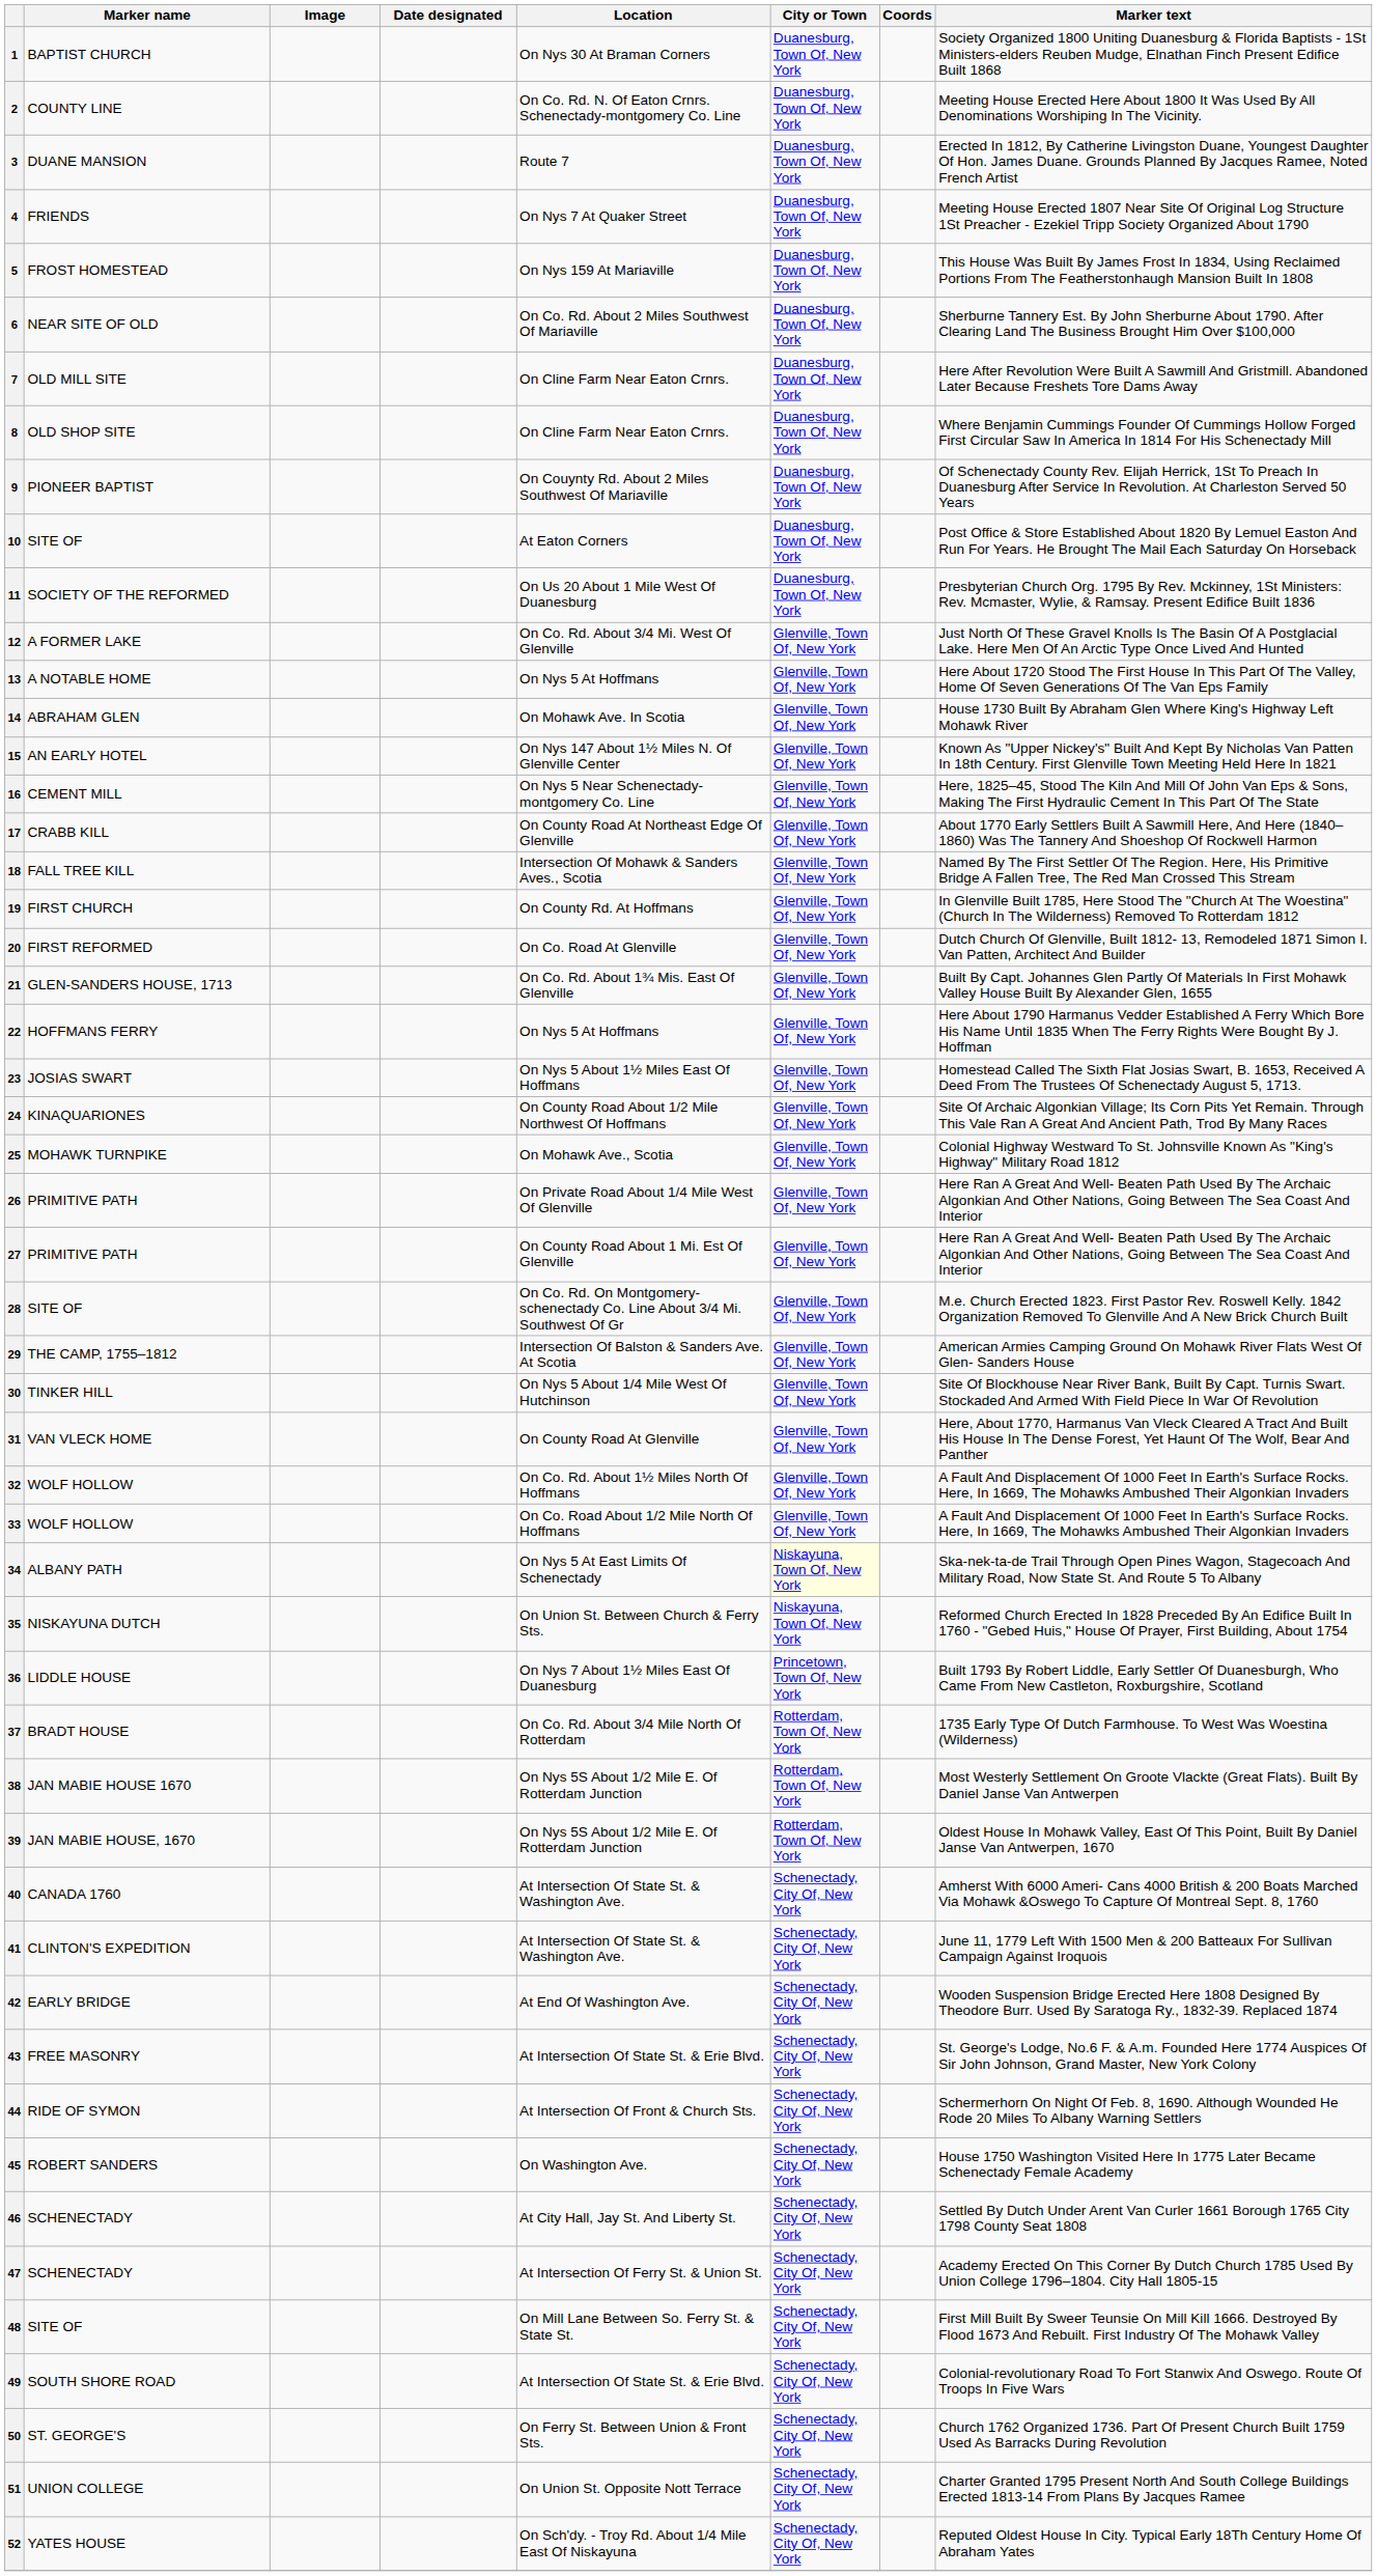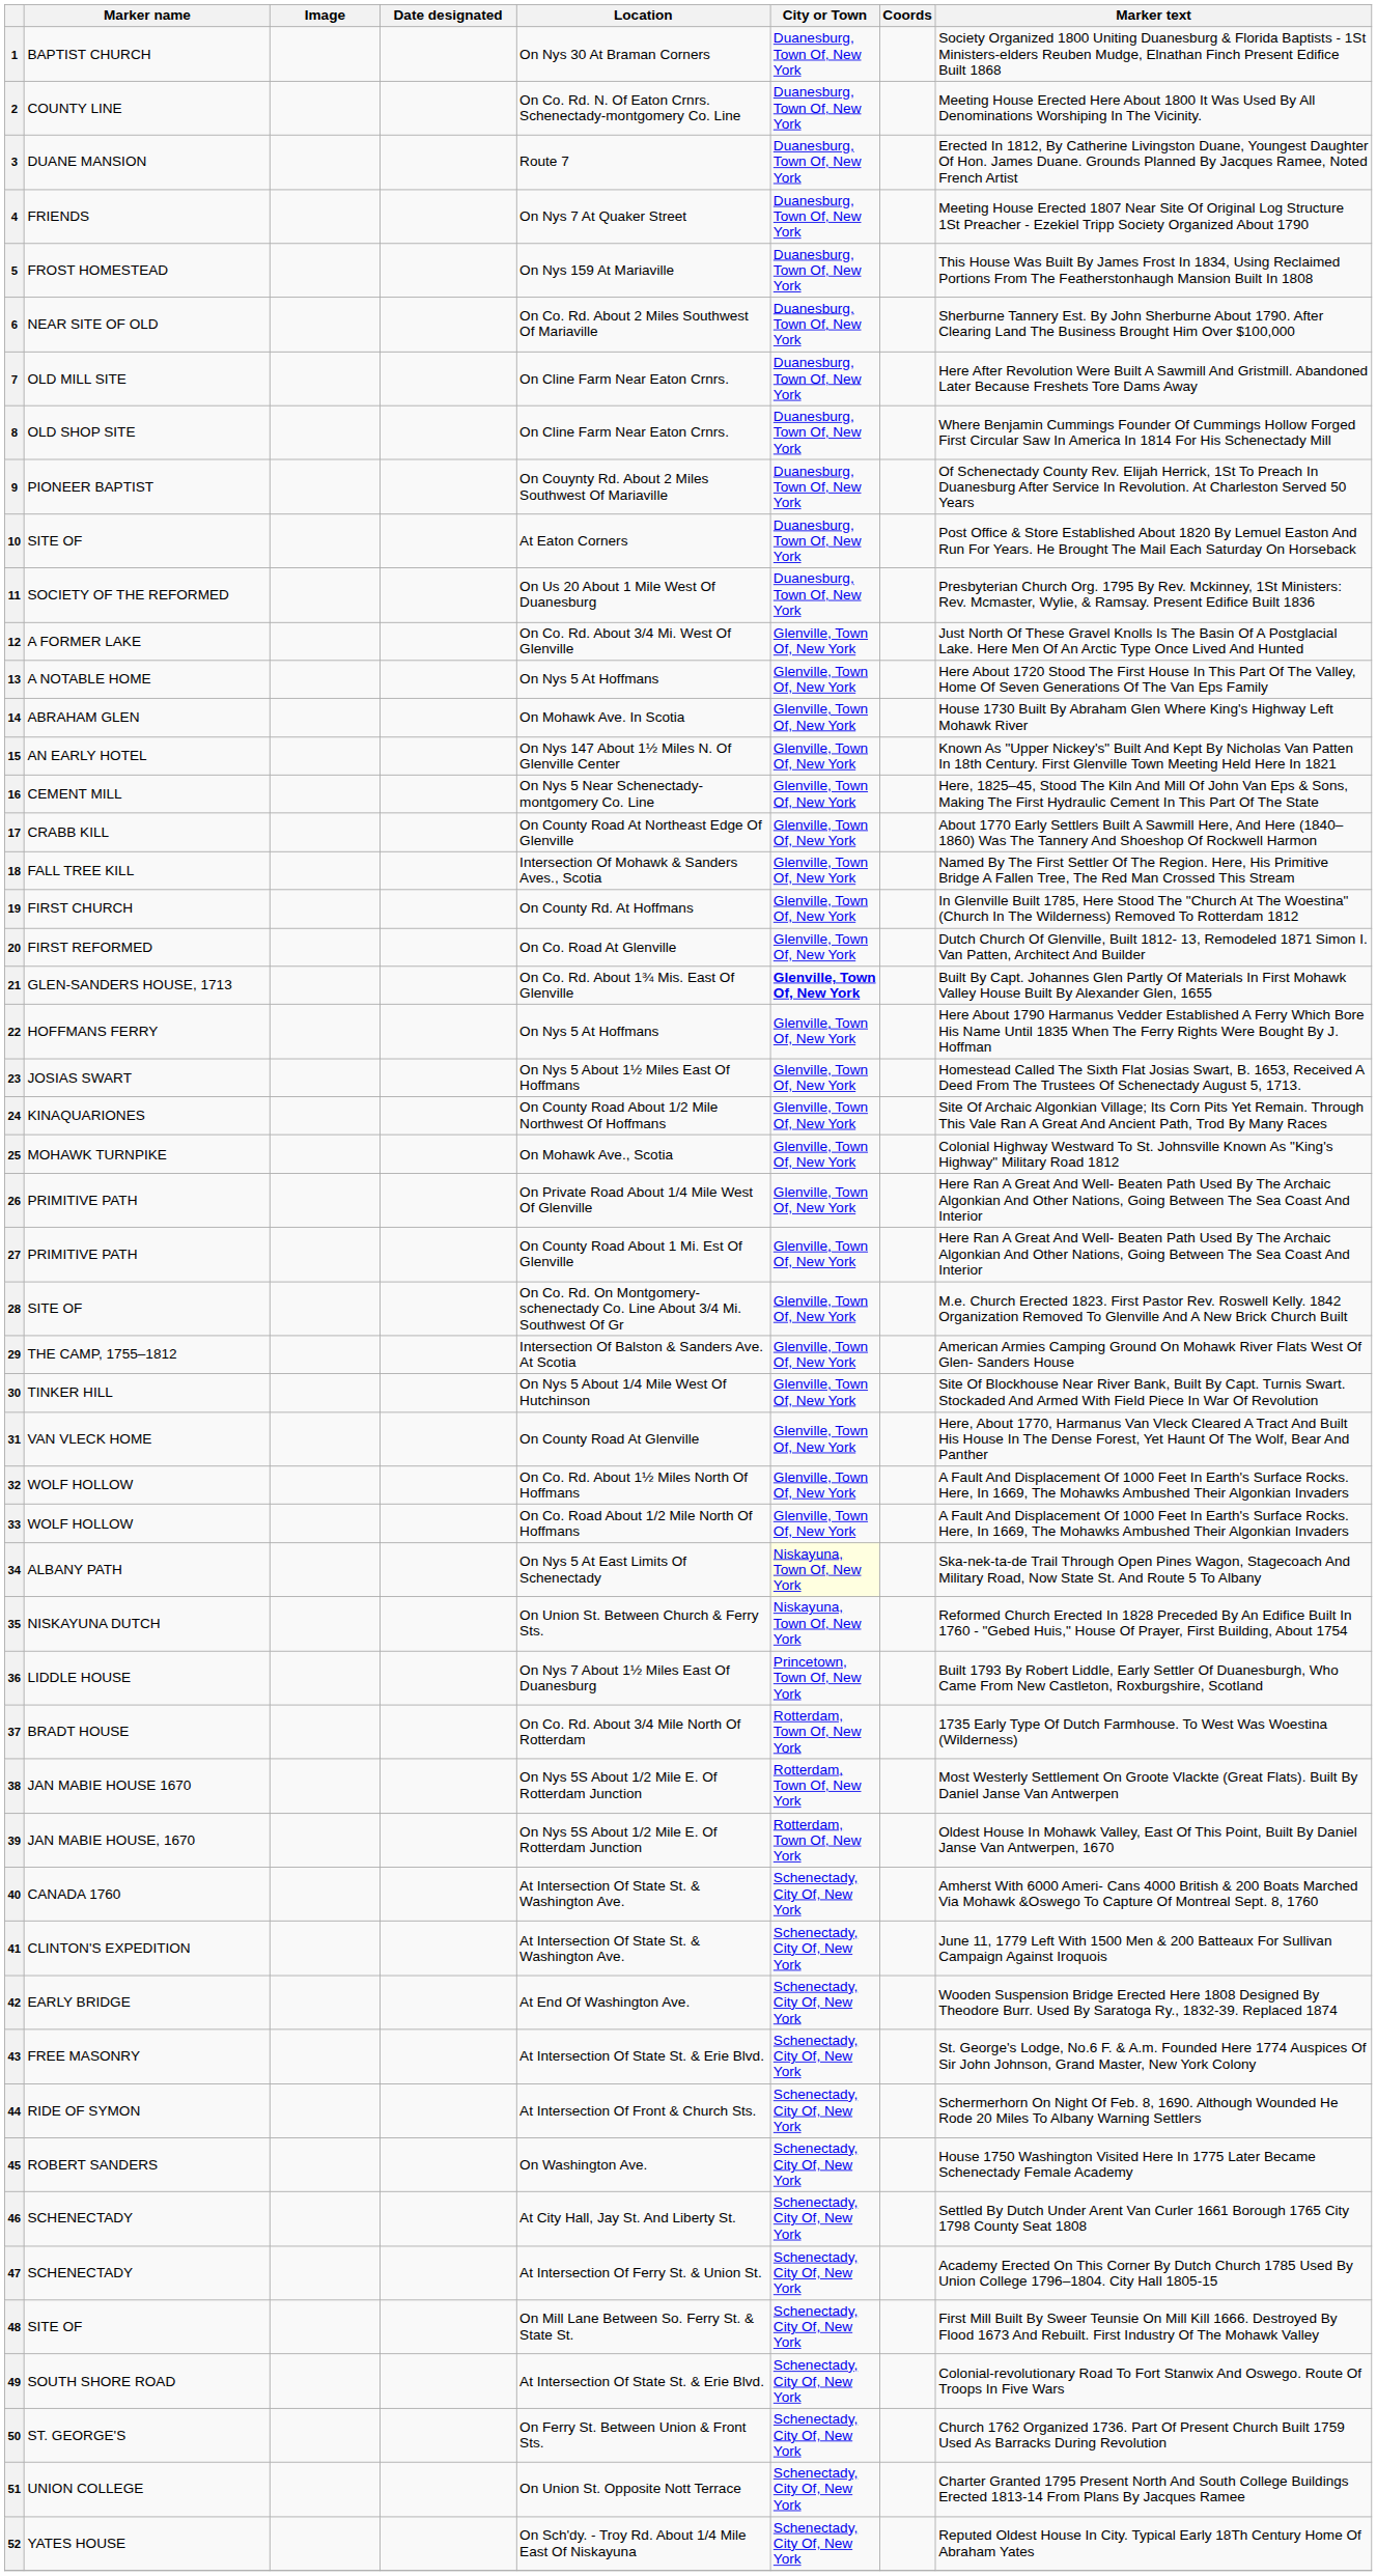21 | City or Town: normal -> bold
